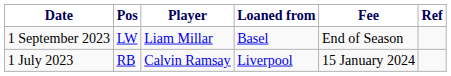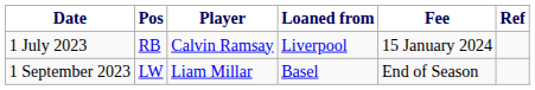rows swapped: 1 July 2023 <-> 1 September 2023
